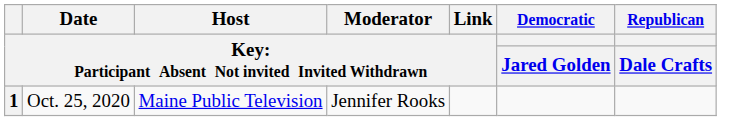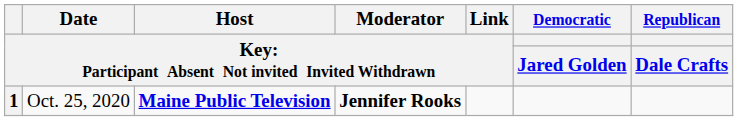1 | column 3: normal -> bold
1 | column 4: normal -> bold
